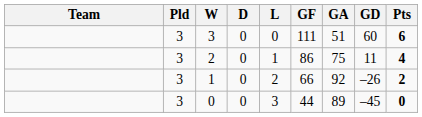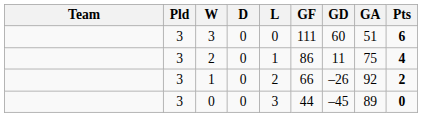columns swapped: GA <-> GD
